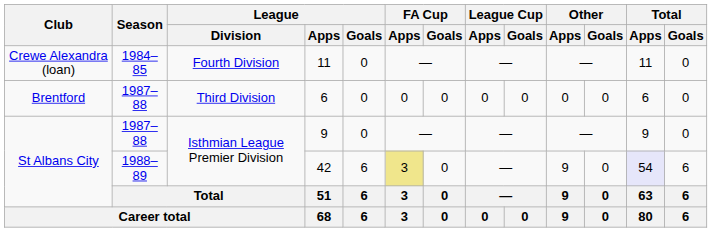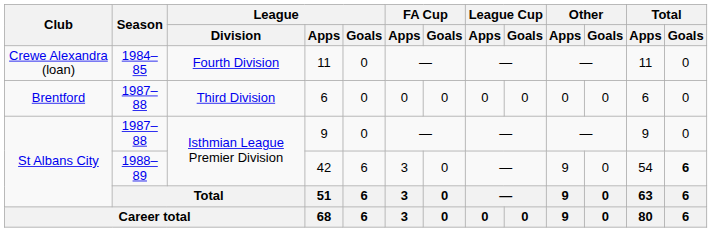42 | FA Cup / Apps: khaki background -> no background
42 | Total / Apps: lavender background -> no background
42 | Total / Goals: normal -> bold
